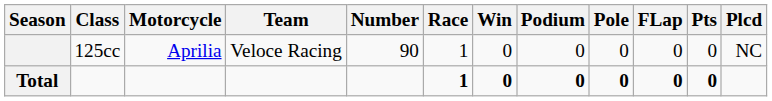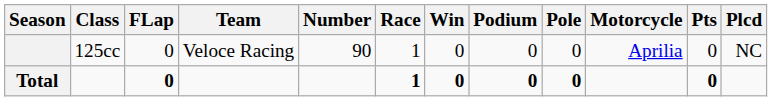columns swapped: Motorcycle <-> FLap
